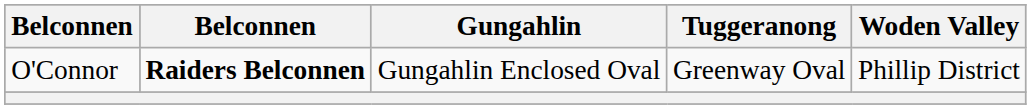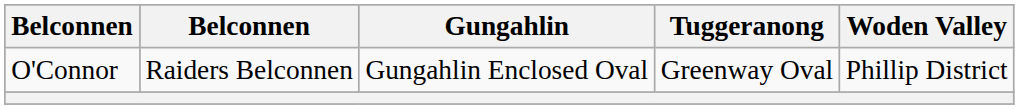O'Connor | column 2: bold -> normal
